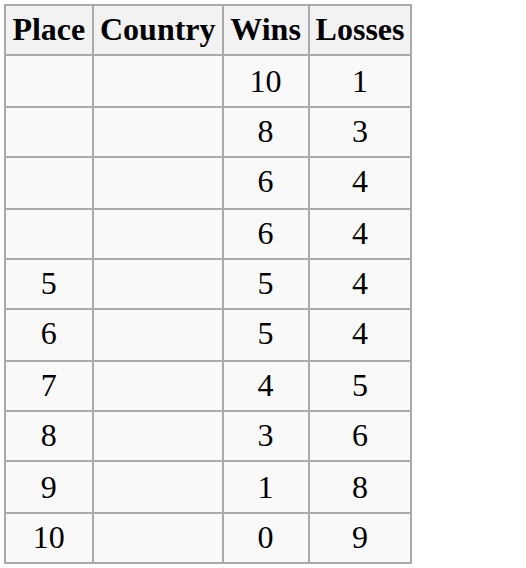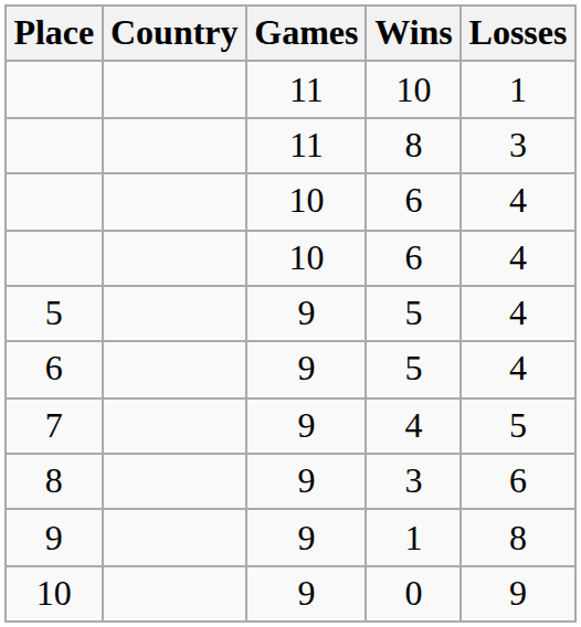+ column: Games | 11 | 11 | 10 | 10 | 9 | 9 | 9 | 9 | 9 | 9
